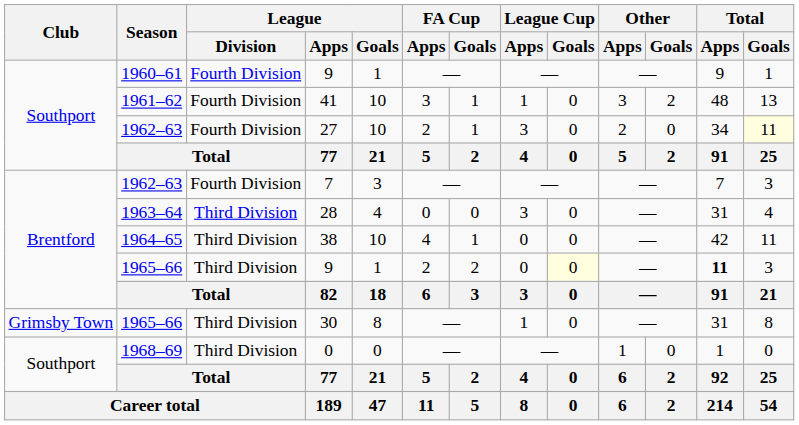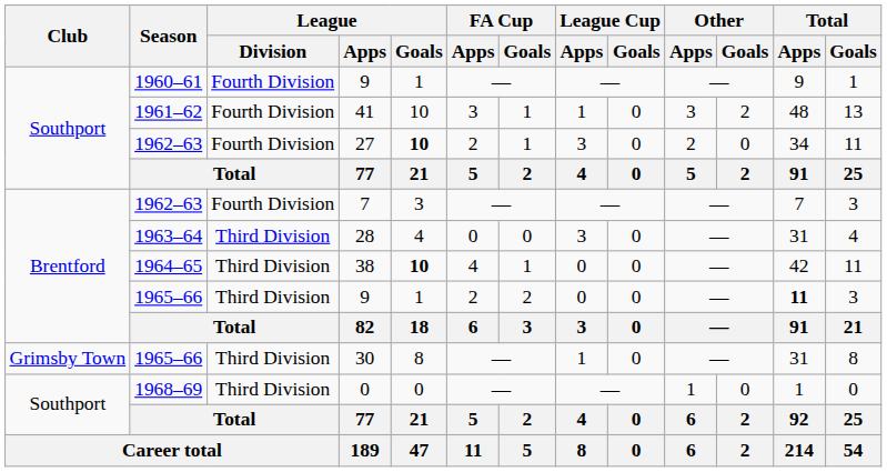27 | League / Goals: normal -> bold
27 | Total / Goals: lightyellow background -> no background
38 | League / Goals: normal -> bold
1965–66 / 9 | League Cup / Goals: lightyellow background -> no background
